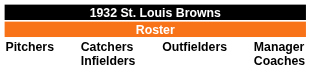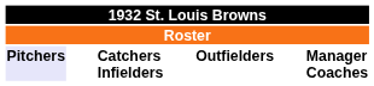Pitchers | column 1: no background -> lavender background
